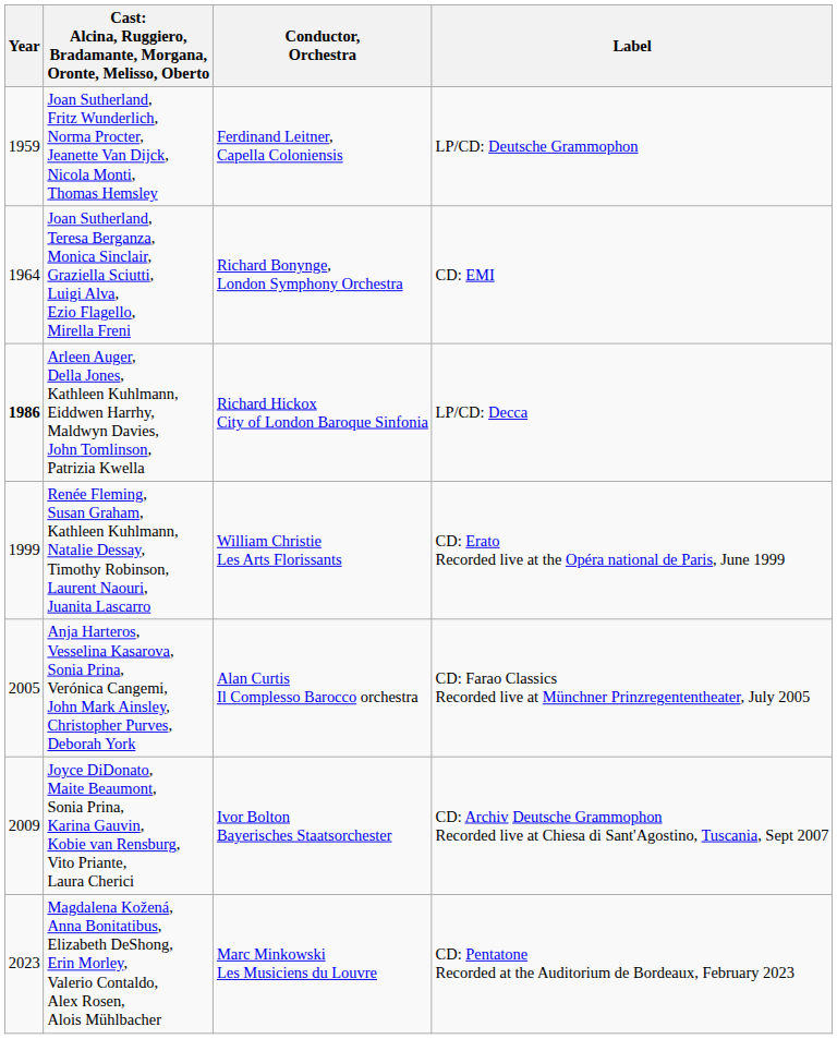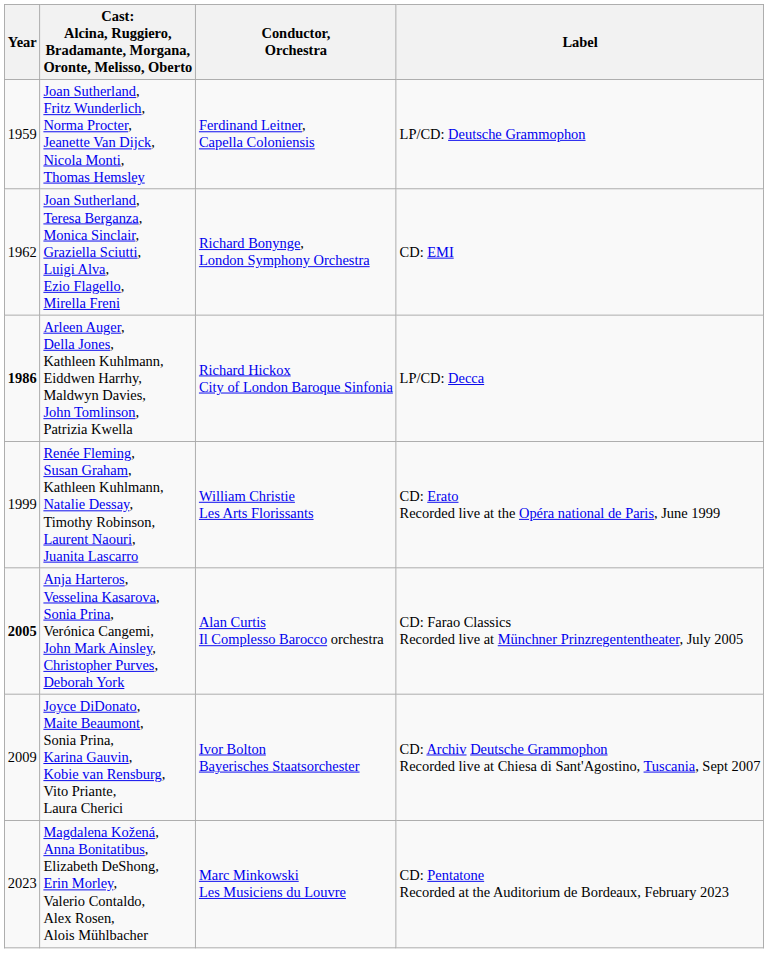row 3 | Year: 1964 -> 1962
row 6 | Year: normal -> bold
